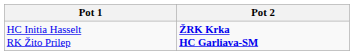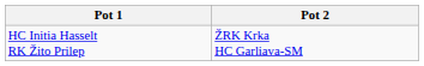HC Initia Hasselt RK Žito Prilep | Pot 2: bold -> normal
